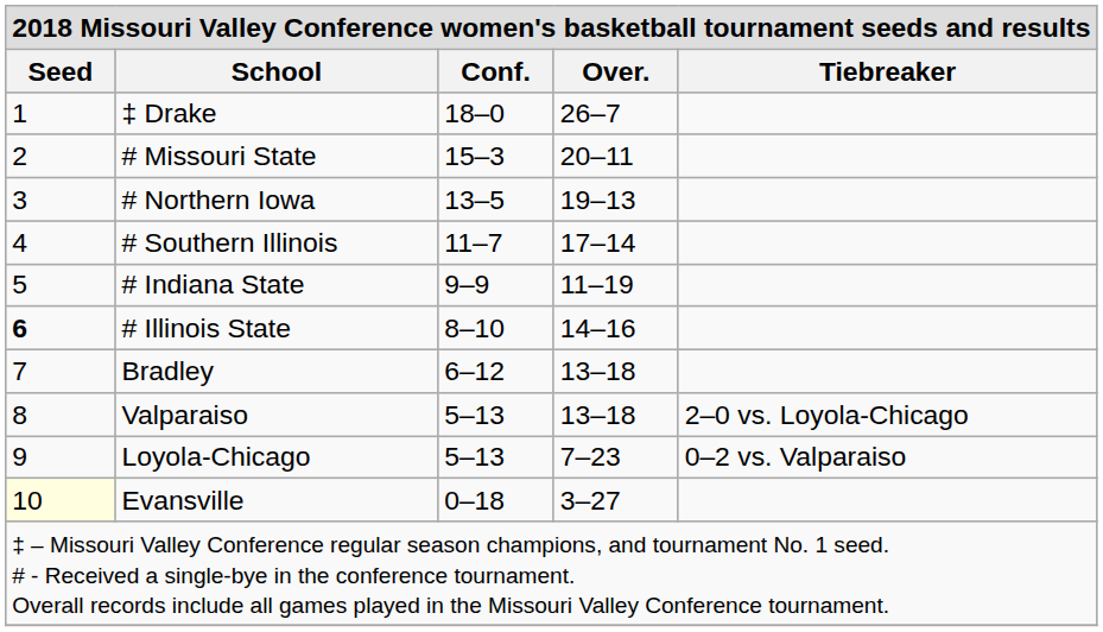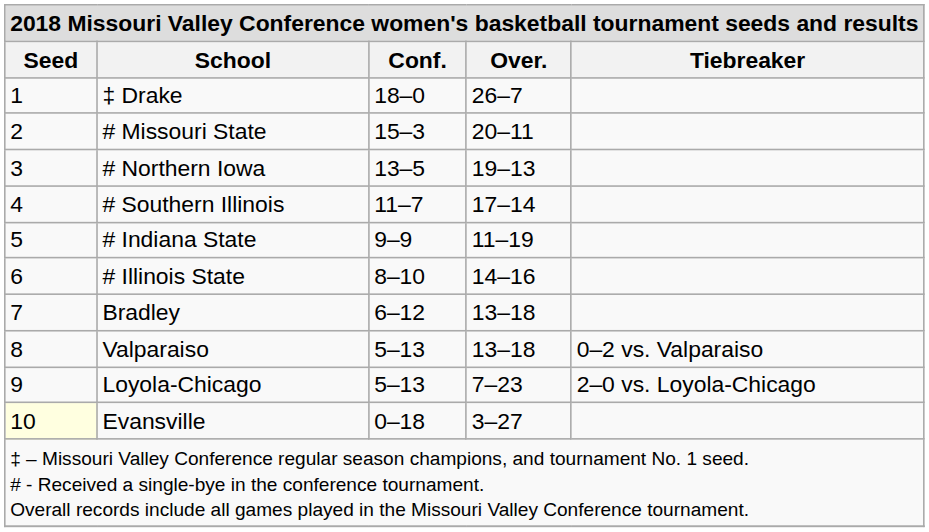# Illinois State | Seed: bold -> normal
Valparaiso | Tiebreaker: 2–0 vs. Loyola-Chicago -> 0–2 vs. Valparaiso
Loyola-Chicago | Tiebreaker: 0–2 vs. Valparaiso -> 2–0 vs. Loyola-Chicago
